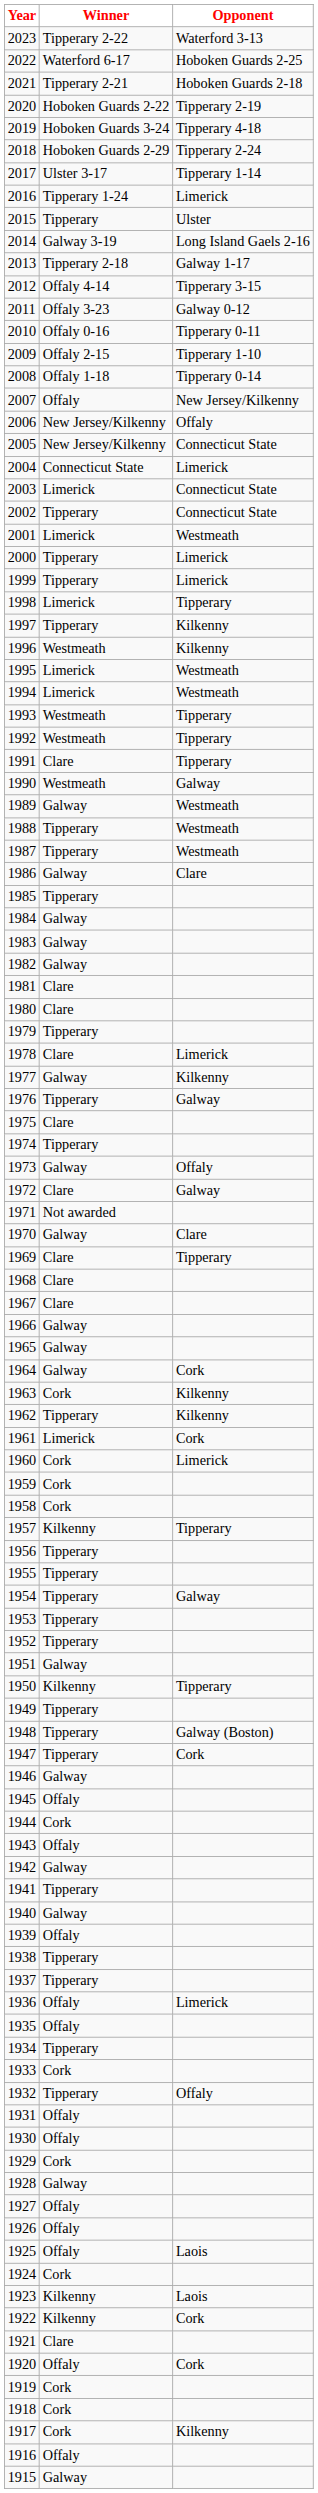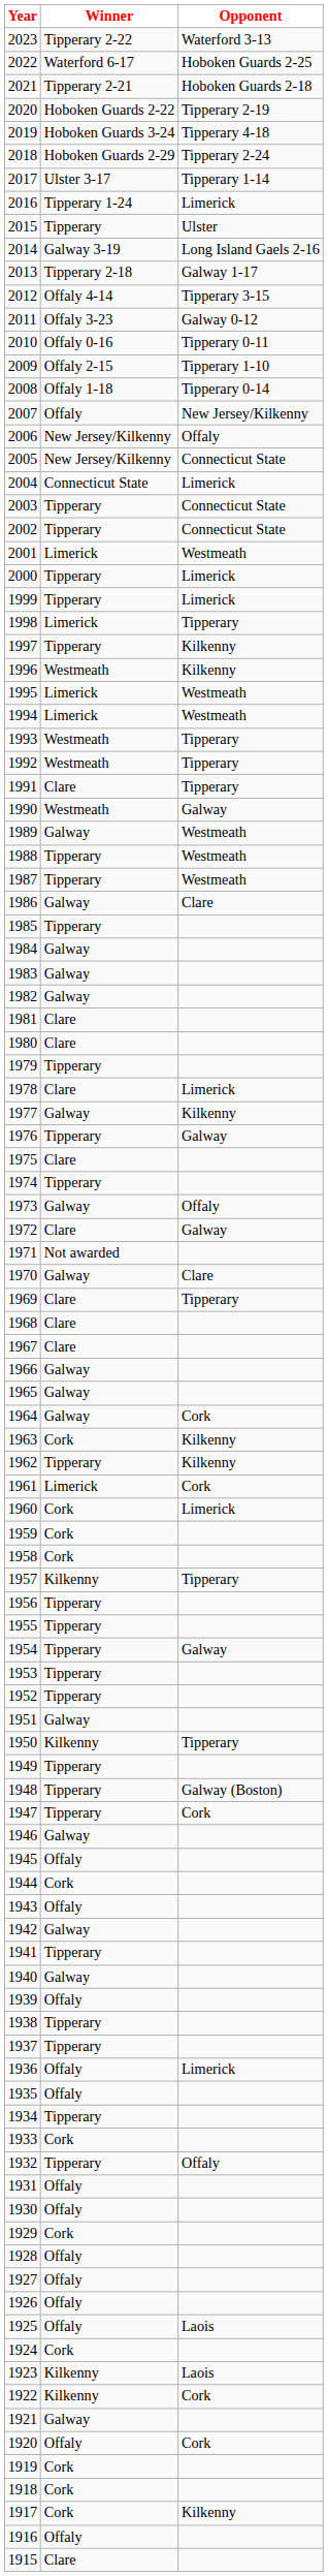2003 | Winner: Limerick -> Tipperary
1928 | Winner: Galway -> Offaly
1921 | Winner: Clare -> Galway
1915 | Winner: Galway -> Clare
